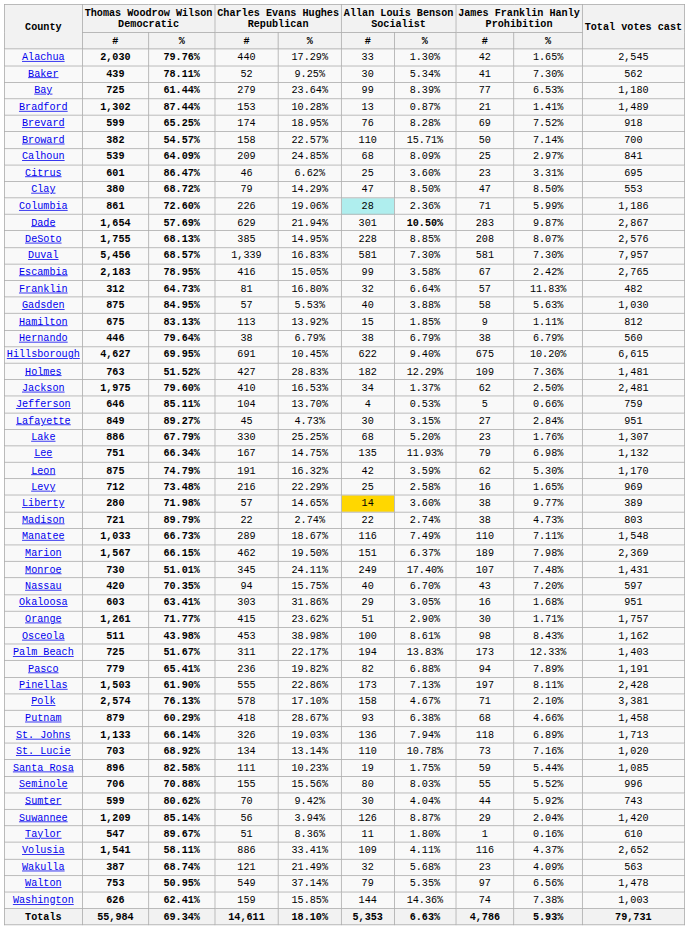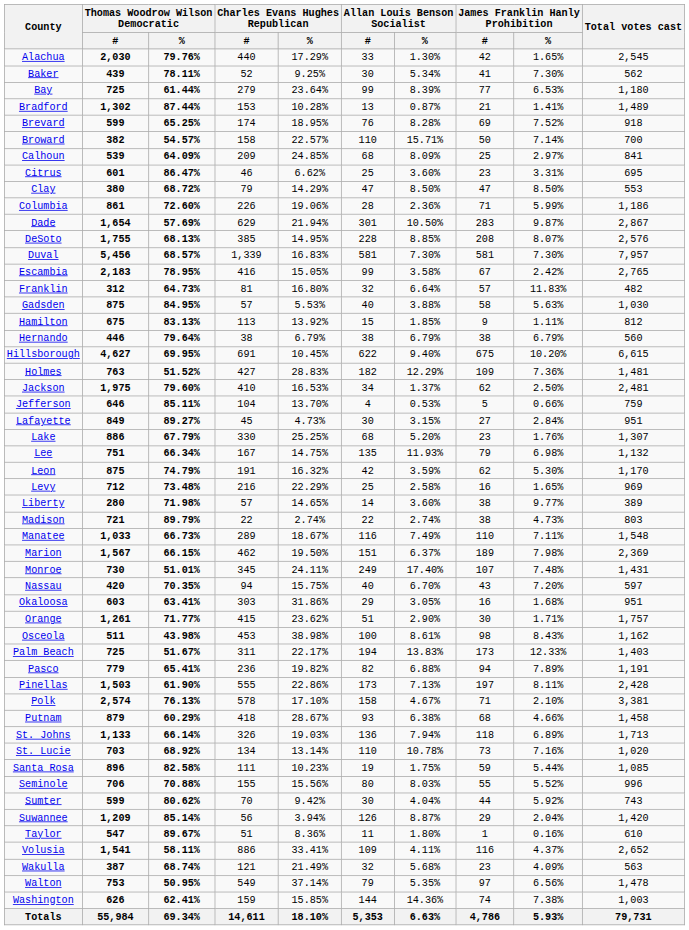Columbia | Allan Louis Benson Socialist / #: paleturquoise background -> no background
Dade | Allan Louis Benson Socialist / %: bold -> normal
Liberty | Allan Louis Benson Socialist / #: gold background -> no background
